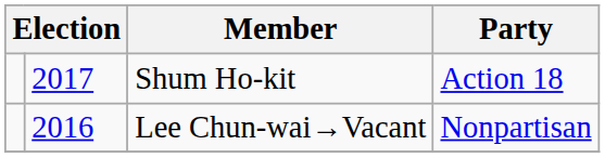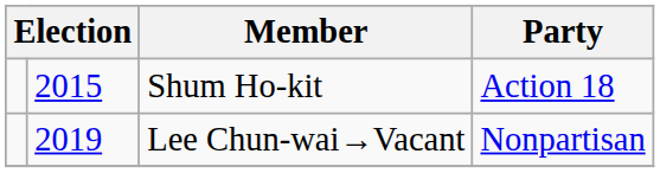Shum Ho-kit | column 2: 2017 -> 2015
Lee Chun-wai→Vacant | column 2: 2016 -> 2019
